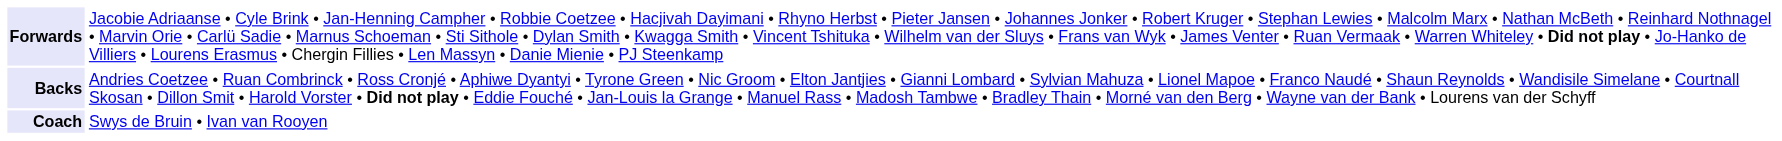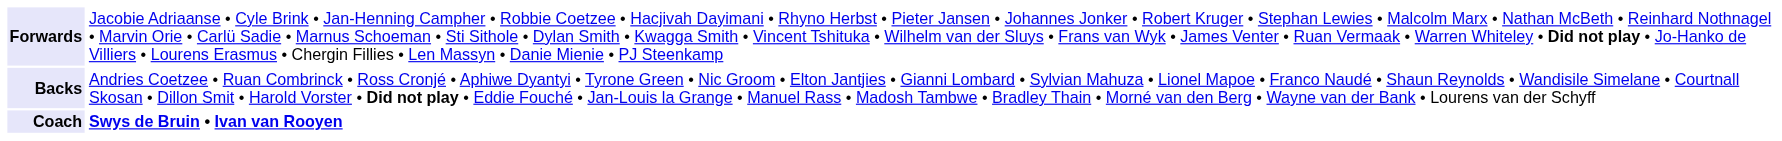Coach | column 2: normal -> bold
